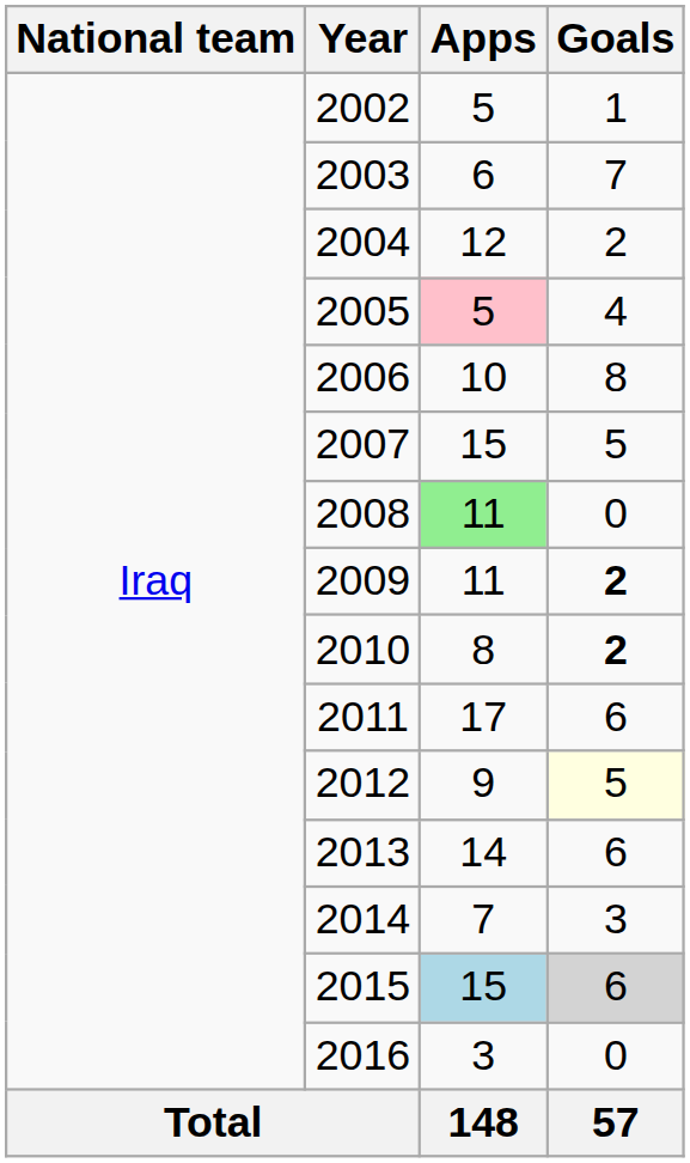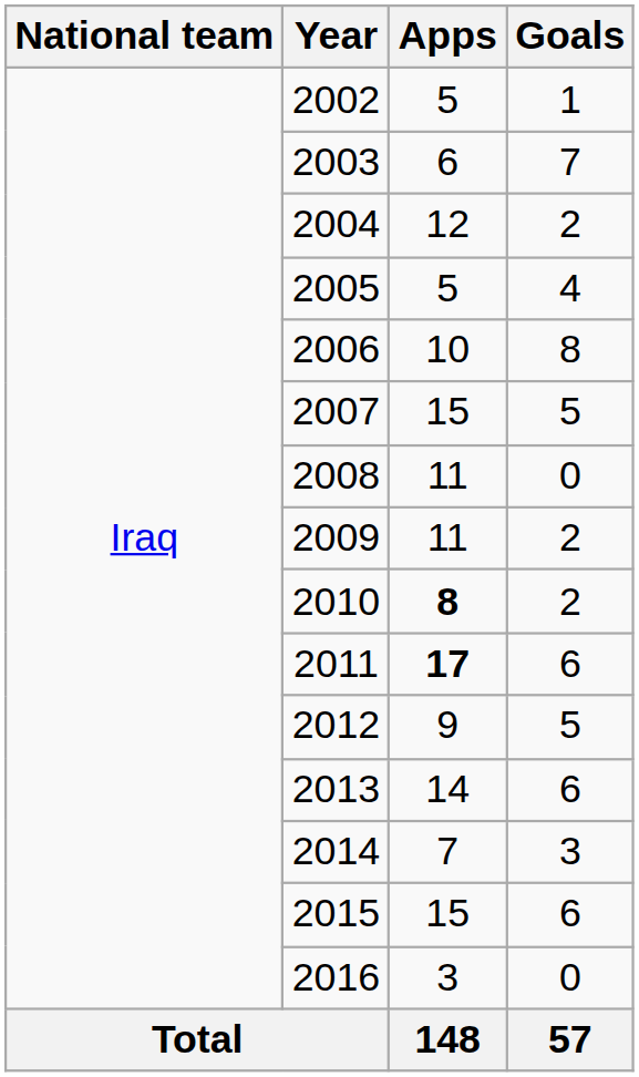2005 | Apps: pink background -> no background
2008 | Apps: lightgreen background -> no background
2009 | Goals: bold -> normal
2010 | Apps: normal -> bold
2010 | Goals: bold -> normal
2011 | Apps: normal -> bold
2012 | Goals: lightyellow background -> no background
2015 | Apps: lightblue background -> no background
2015 | Goals: lightgrey background -> no background
